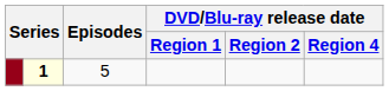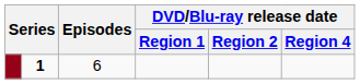row 3 | column 2: lightyellow background -> no background
row 3 | Episodes: 5 -> 6
